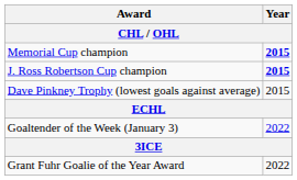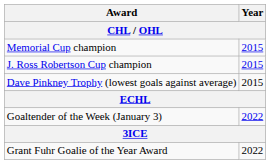Memorial Cup champion | Year: bold -> normal
J. Ross Robertson Cup champion | Year: bold -> normal
